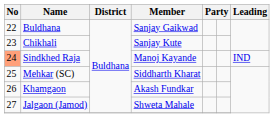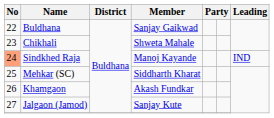Chikhali | Member: Sanjay Kute -> Shweta Mahale
Jalgaon (Jamod) | Member: Shweta Mahale -> Sanjay Kute
